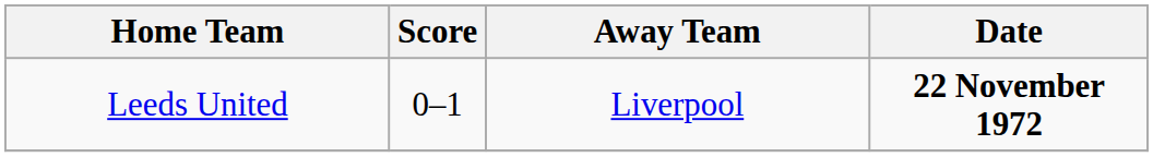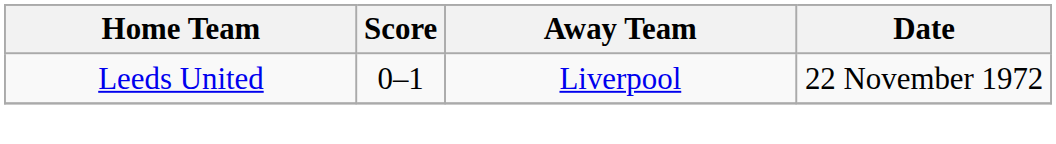Leeds United | Date: bold -> normal
